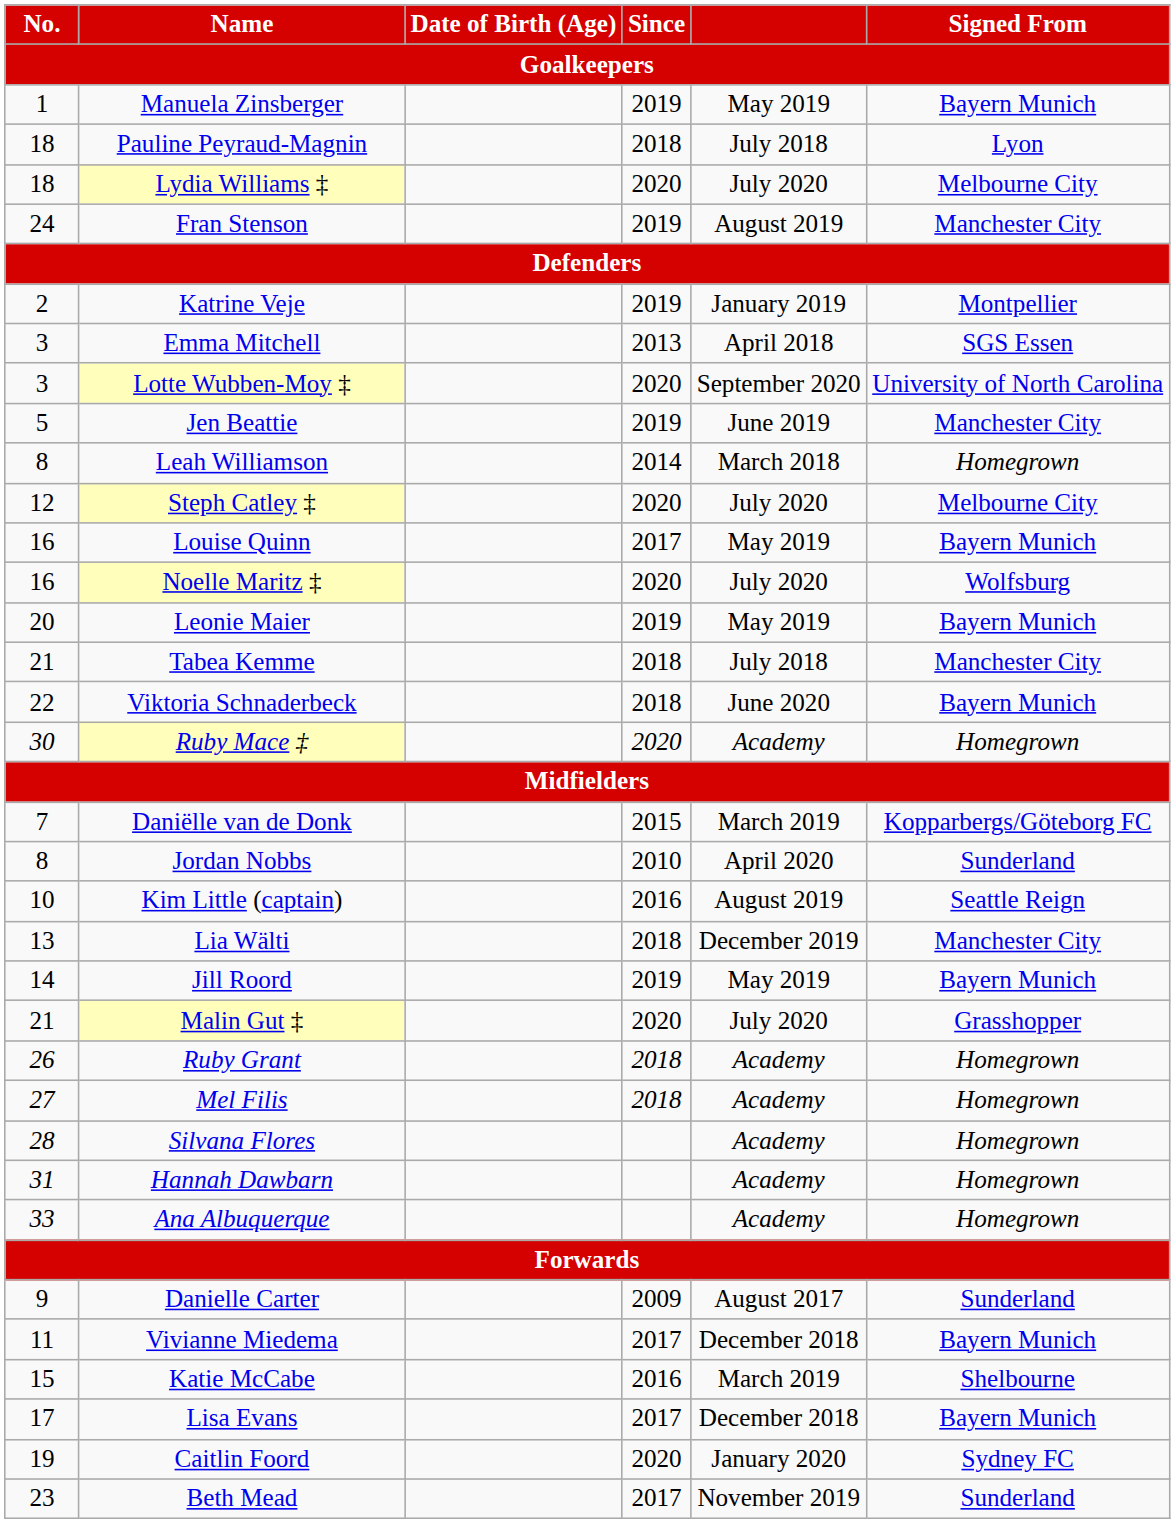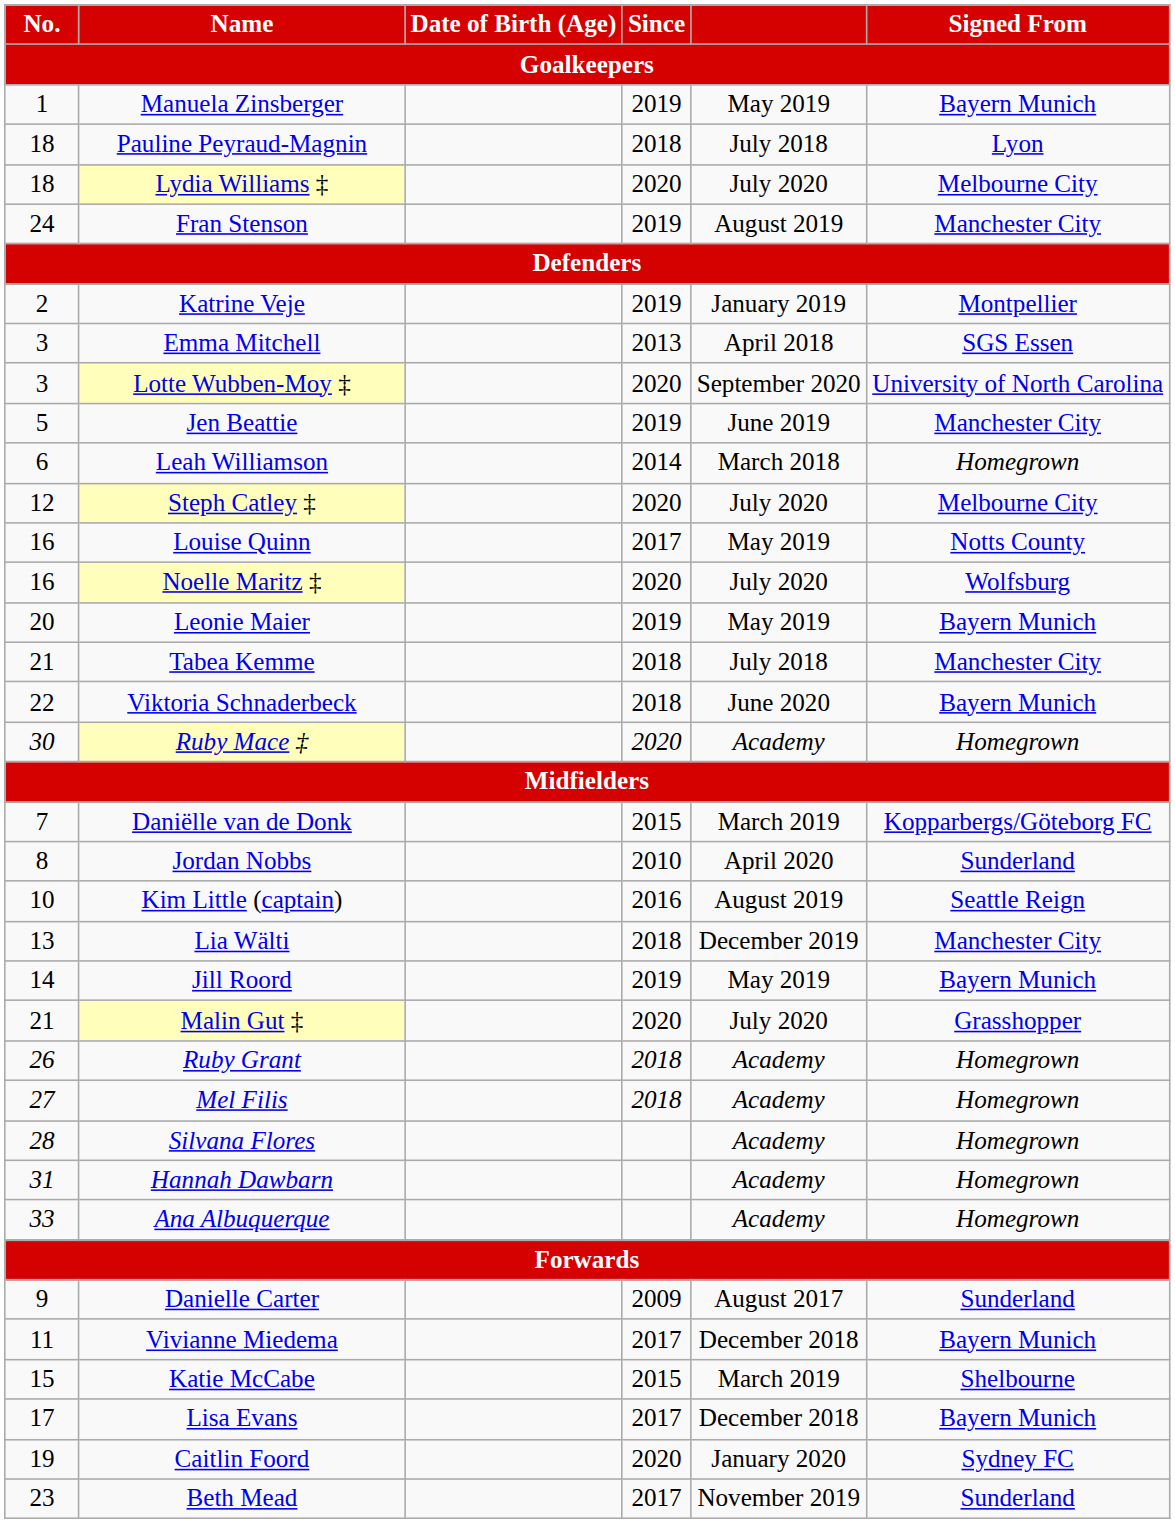Leah Williamson | No.: 8 -> 6
Louise Quinn | Signed From: Bayern Munich -> Notts County
Katie McCabe | Since: 2016 -> 2015
